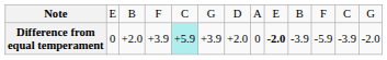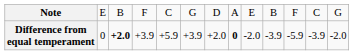Difference from equal temperament | column 3: normal -> bold
Difference from equal temperament | column 5: paleturquoise background -> no background
Difference from equal temperament | column 8: normal -> bold
Difference from equal temperament | column 9: bold -> normal
